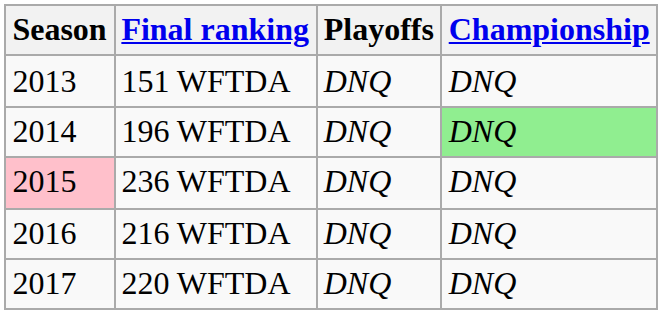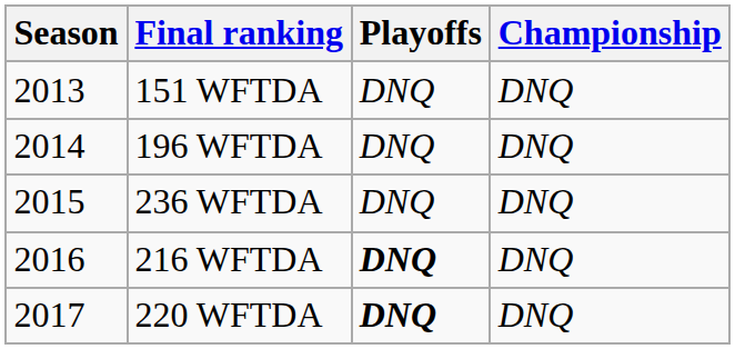196 WFTDA | Championship: lightgreen background -> no background
236 WFTDA | Season: pink background -> no background
216 WFTDA | Playoffs: normal -> bold
220 WFTDA | Playoffs: normal -> bold
